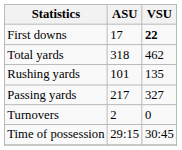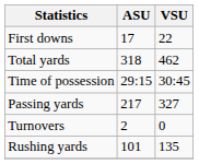First downs | VSU: bold -> normal
rows swapped: Rushing yards <-> Time of possession
